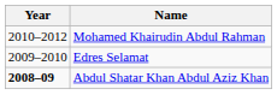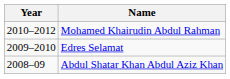Abdul Shatar Khan Abdul Aziz Khan | Year: bold -> normal
